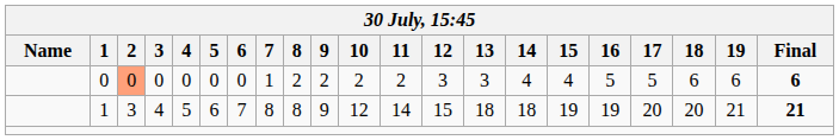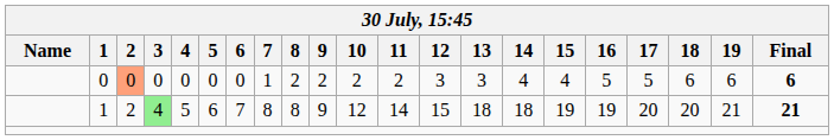row 4 | 2: 3 -> 2
row 4 | 3: no background -> lightgreen background
